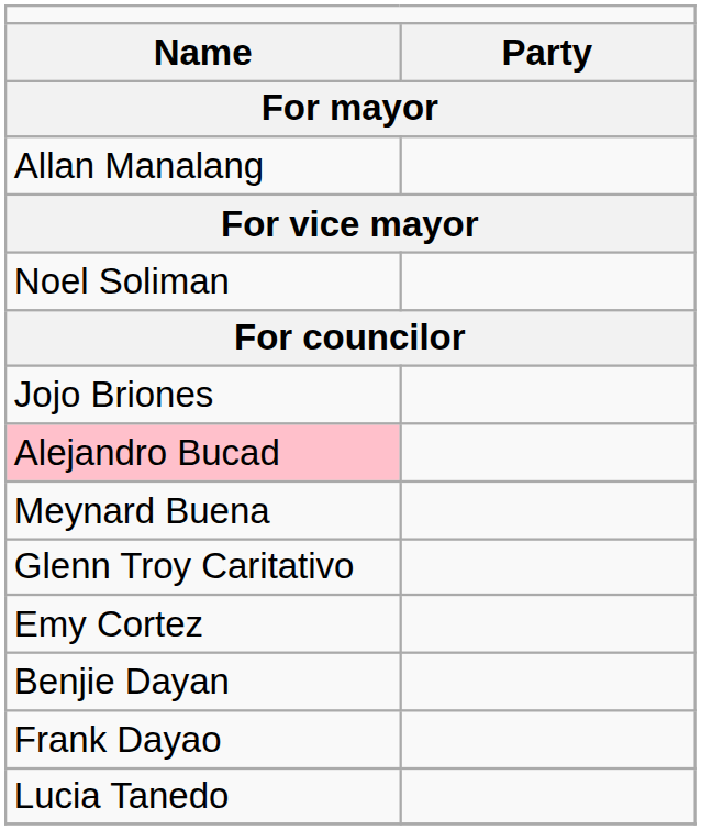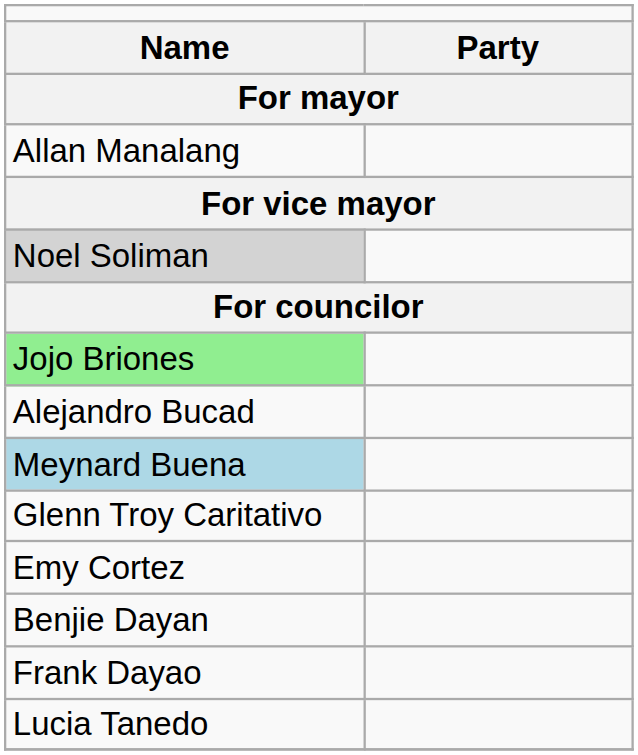Noel Soliman | column 1: no background -> lightgrey background
Jojo Briones | column 1: no background -> lightgreen background
Alejandro Bucad | column 1: pink background -> no background
Meynard Buena | column 1: no background -> lightblue background
